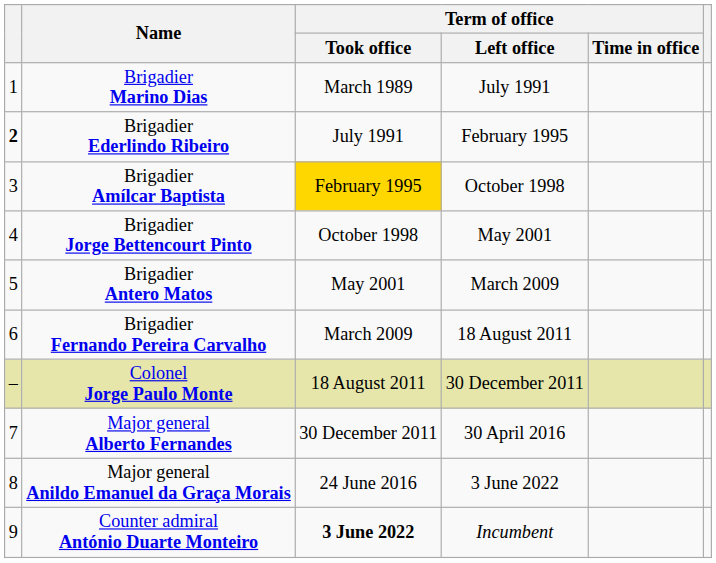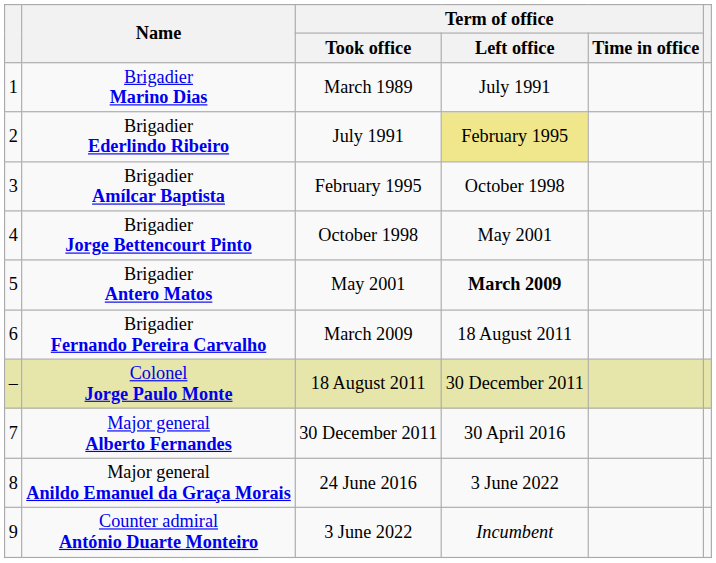Brigadier Ederlindo Ribeiro | column 1: bold -> normal
Brigadier Ederlindo Ribeiro | Term of office / Left office: no background -> khaki background
Brigadier Amílcar Baptista | Term of office / Took office: gold background -> no background
Brigadier Antero Matos | Term of office / Left office: normal -> bold
Counter admiral António Duarte Monteiro | Term of office / Took office: bold -> normal
